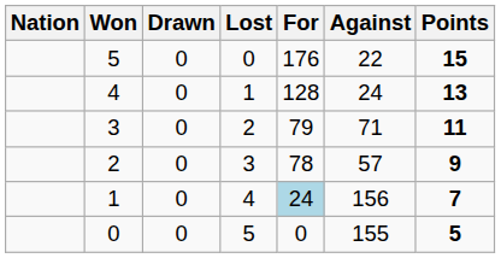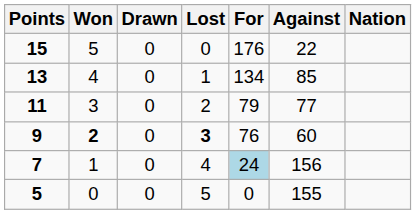columns swapped: Nation <-> Points
row 3 | For: 128 -> 134
row 3 | Against: 24 -> 85
row 4 | Against: 71 -> 77
row 5 | Won: normal -> bold
row 5 | Lost: normal -> bold
row 5 | For: 78 -> 76
row 5 | Against: 57 -> 60
